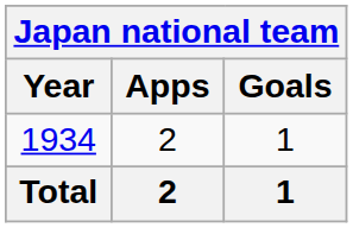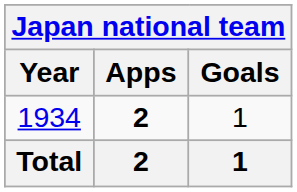1934 | Apps: normal -> bold
